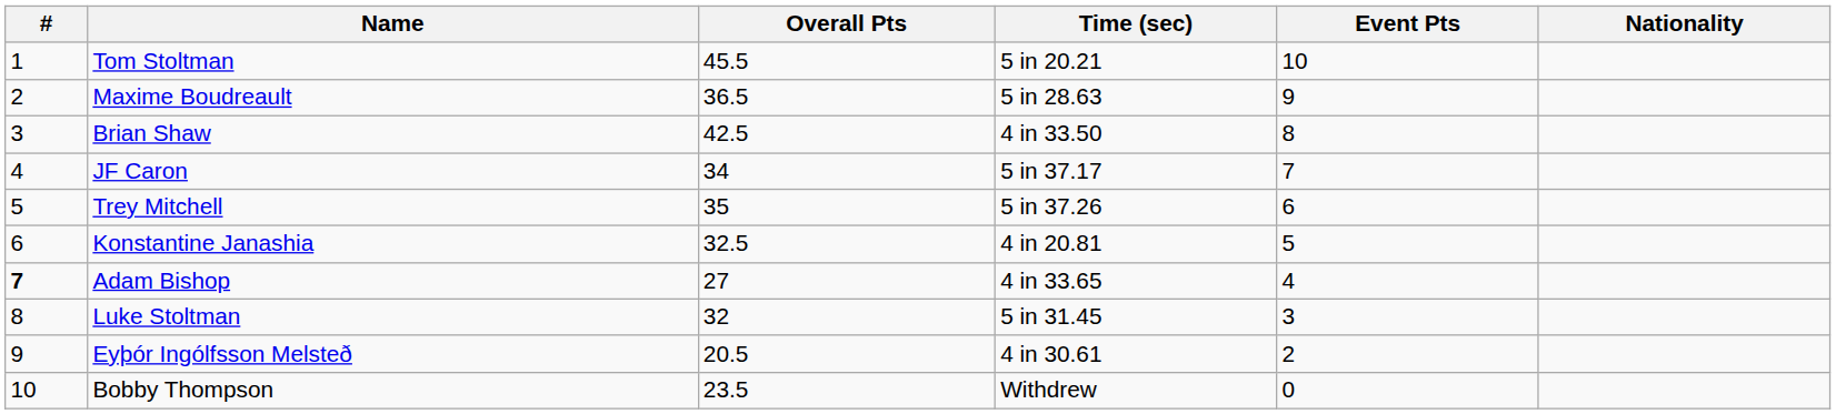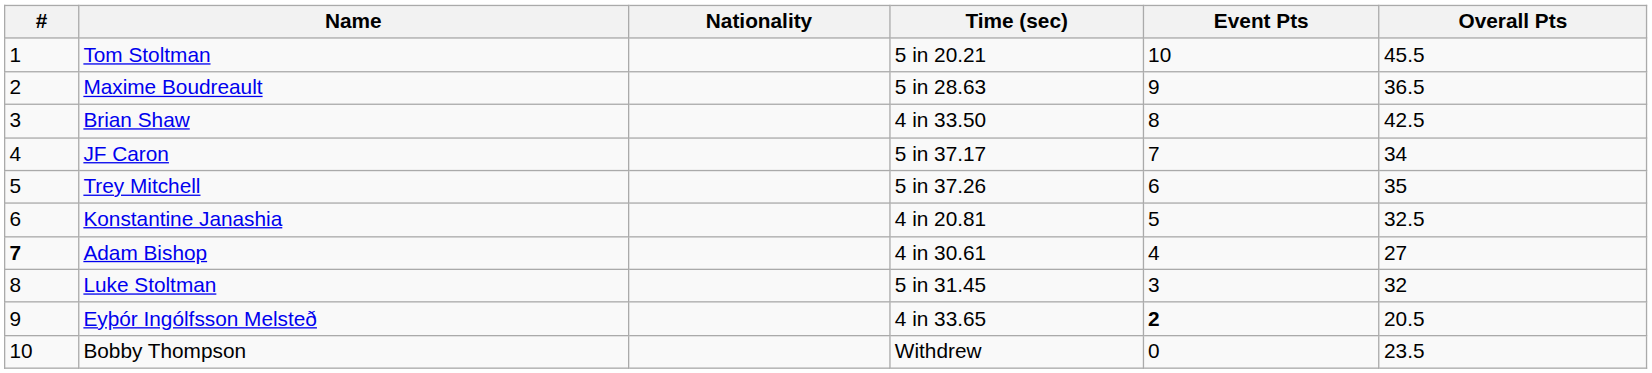columns swapped: Nationality <-> Overall Pts
Adam Bishop | Time (sec): 4 in 33.65 -> 4 in 30.61
Eyþór Ingólfsson Melsteð | Time (sec): 4 in 30.61 -> 4 in 33.65
Eyþór Ingólfsson Melsteð | Event Pts: normal -> bold
